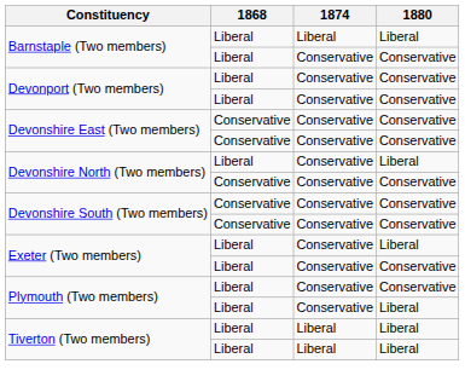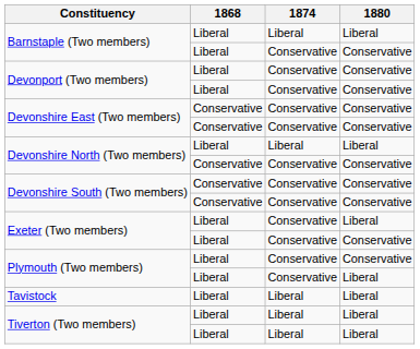Devonshire North (Two members) / Liberal | 1874: Conservative -> Liberal
+ row: Tavistock | Liberal | Liberal | Liberal
